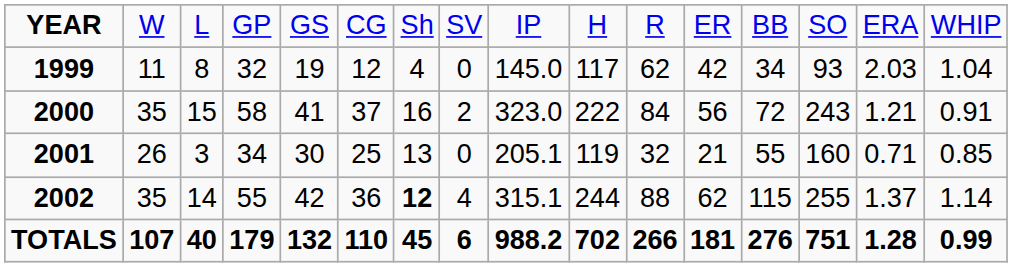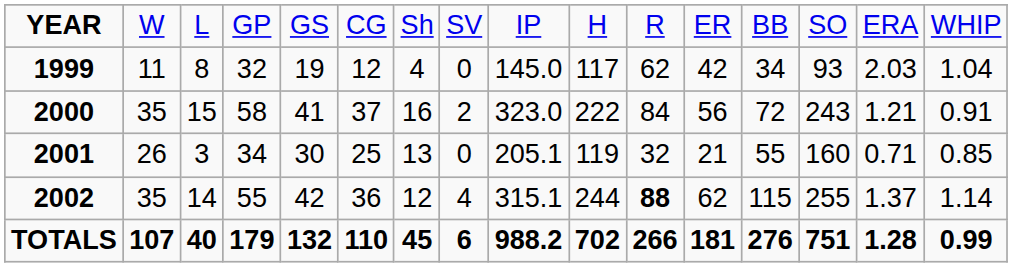2002 | column 7: bold -> normal
2002 | column 11: normal -> bold
